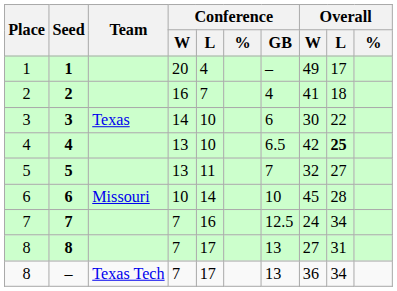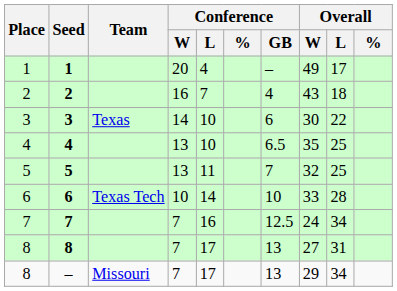row 4 | Overall / W: 41 -> 43
row 6 | Overall / W: 42 -> 35
row 6 | Overall / L: bold -> normal
row 7 | Overall / L: 27 -> 25
row 8 | Team: Missouri -> Texas Tech
row 8 | Overall / W: 45 -> 33
row 11 | Team: Texas Tech -> Missouri
row 11 | Overall / W: 36 -> 29
